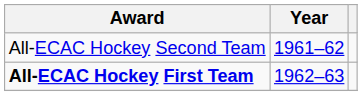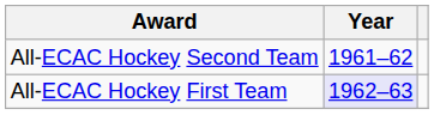row 3 | Award: bold -> normal
row 3 | Year: no background -> lavender background
